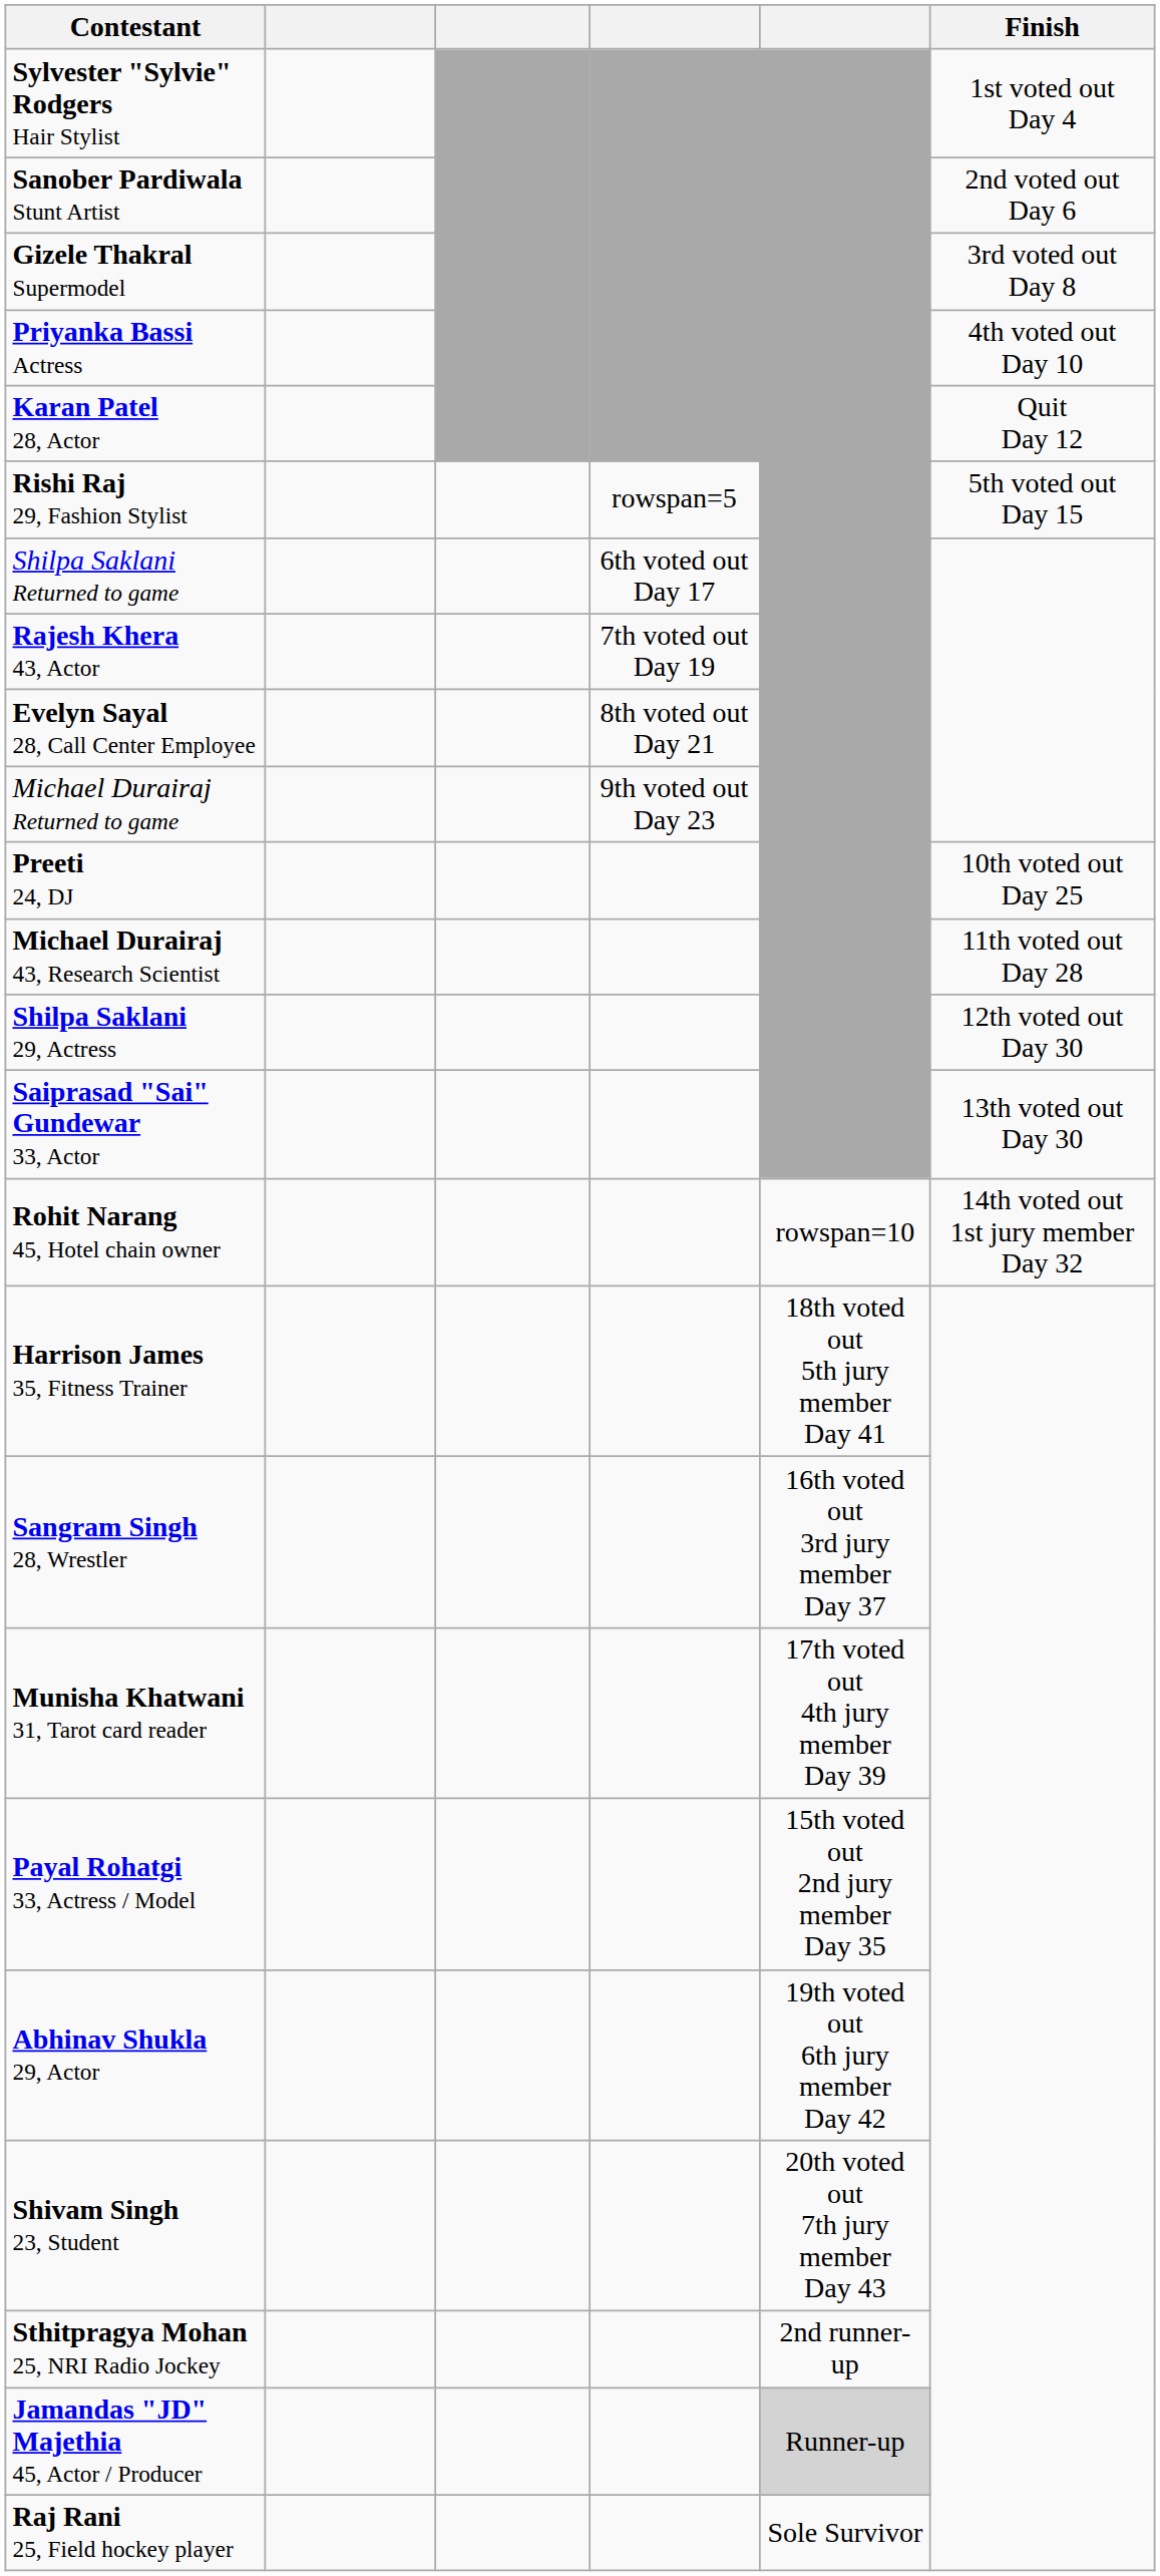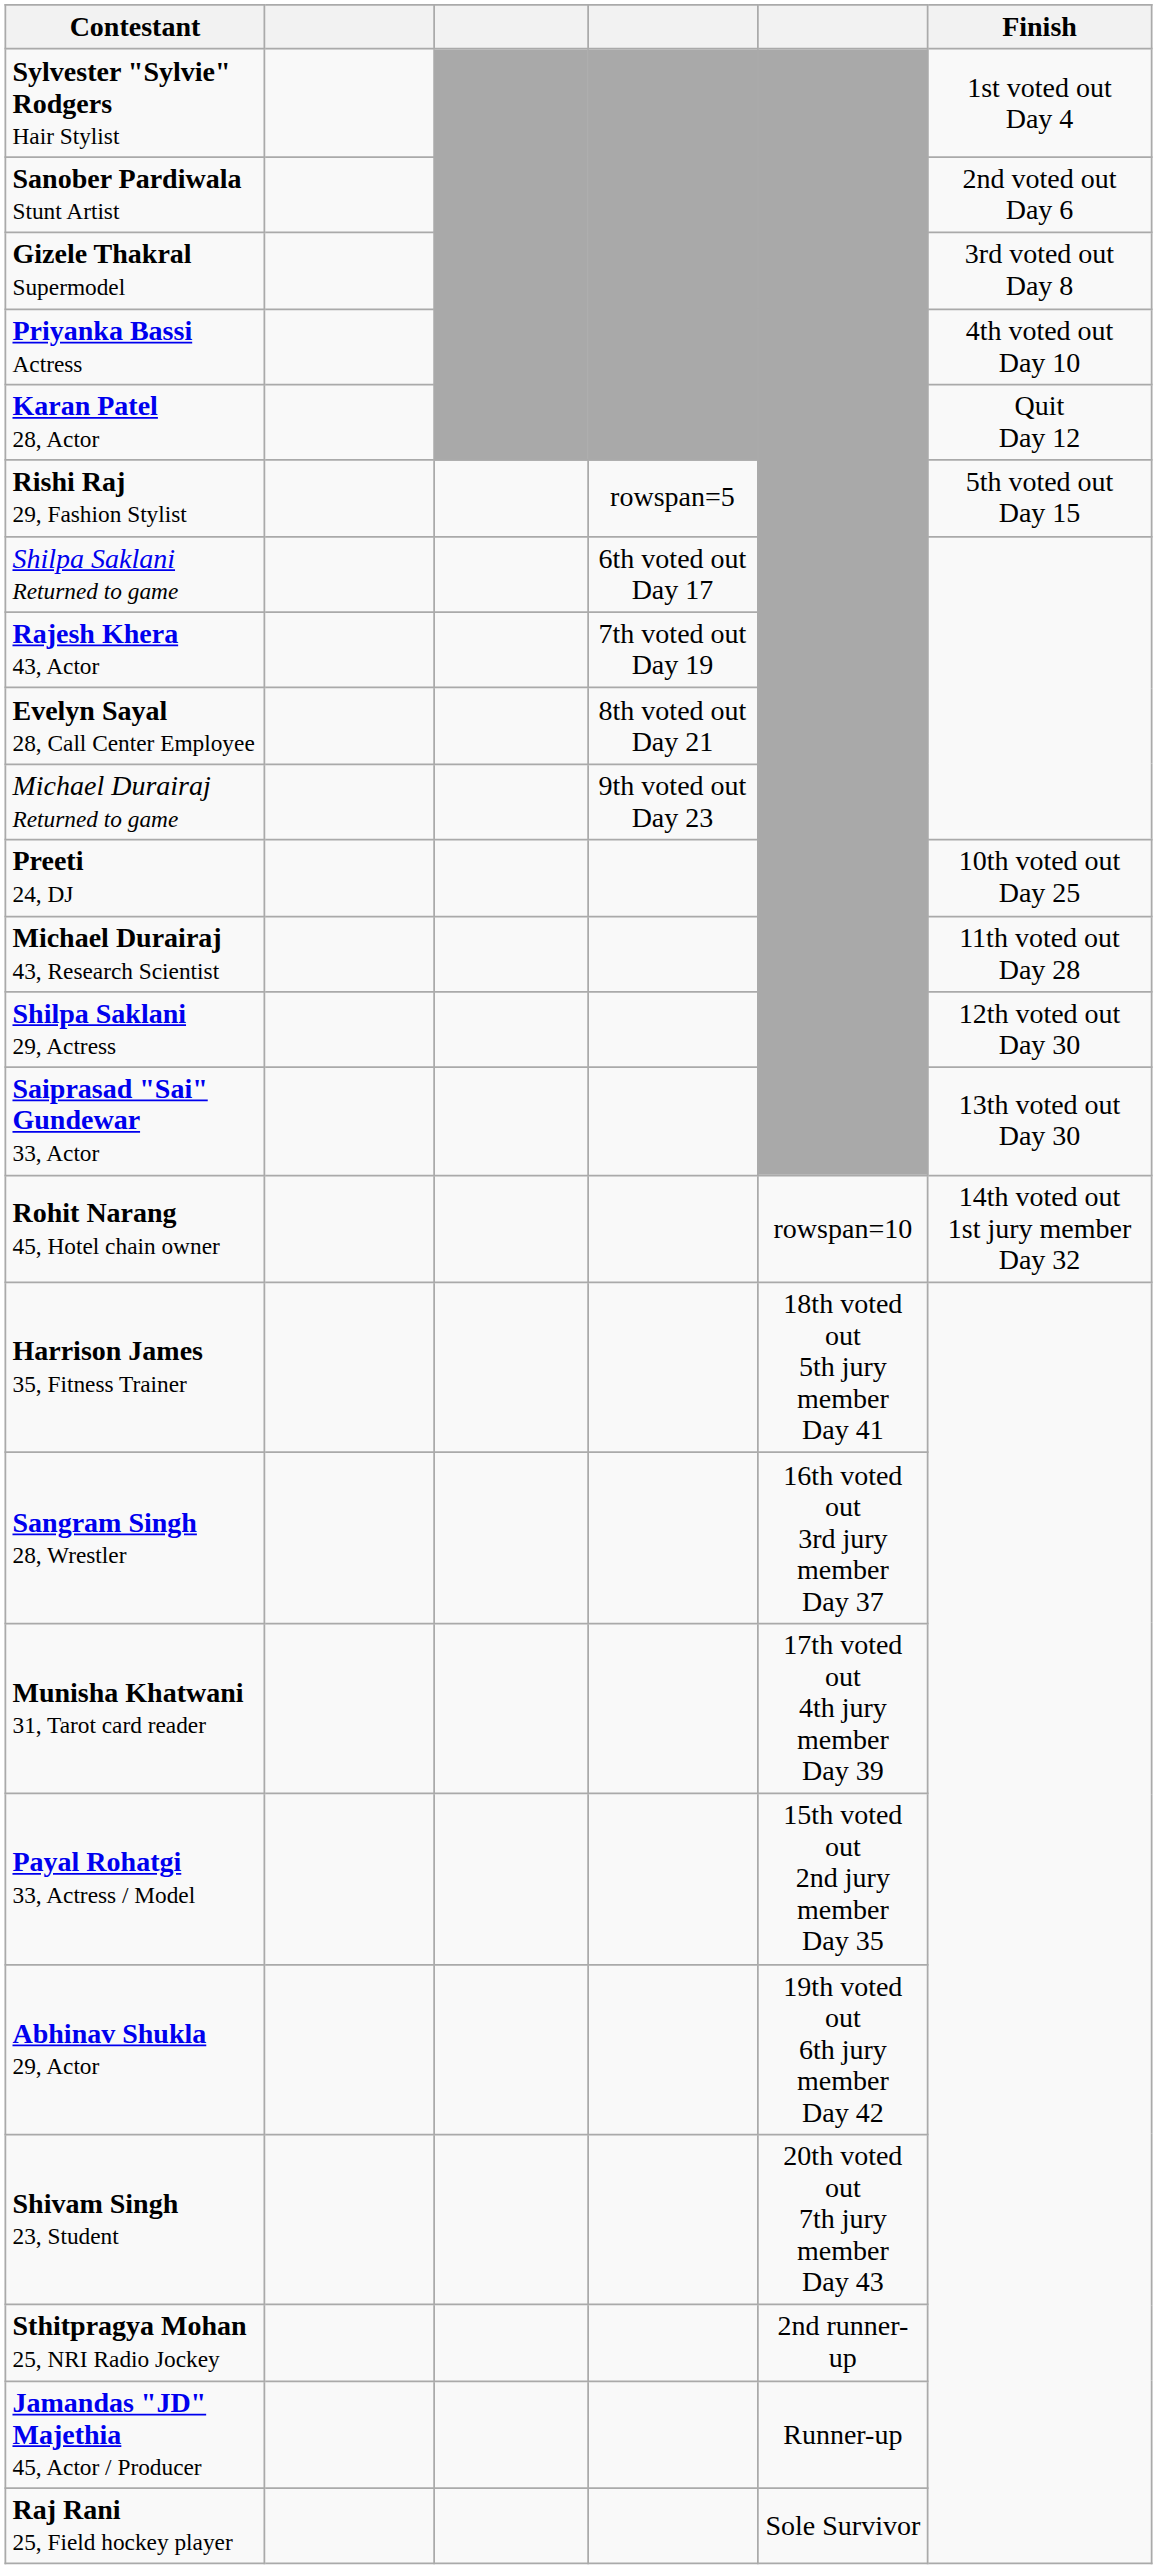Jamandas "JD" Majethia 45, Actor / Producer | column 5: lightgrey background -> no background
